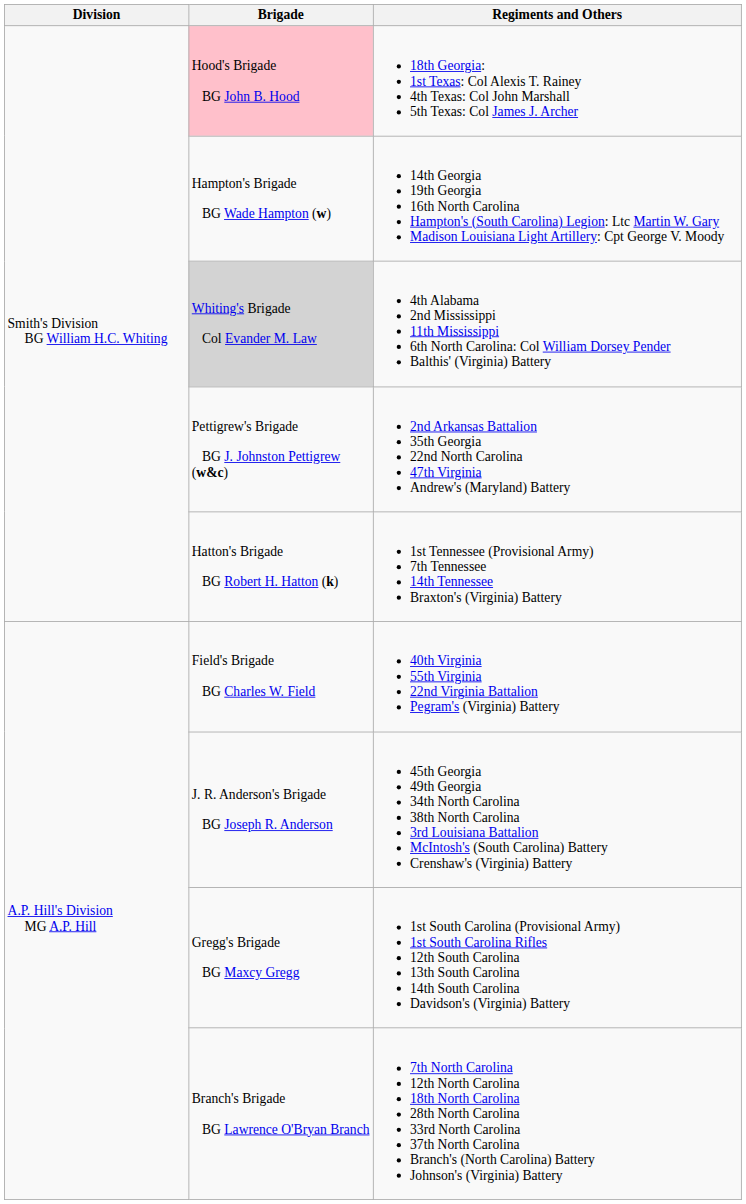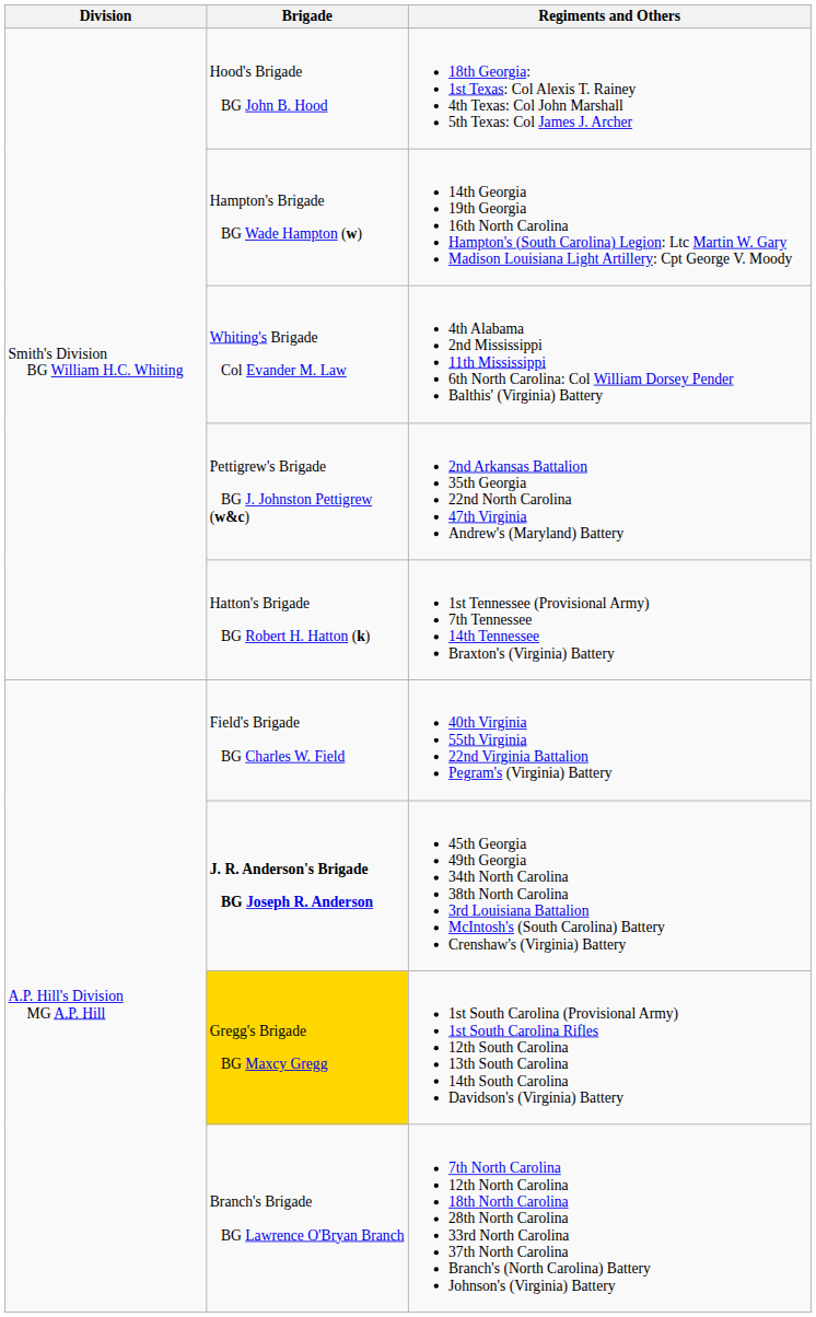Hood's Brigade BG John B. Hood | Brigade: pink background -> no background
Whiting's Brigade Col Evander M. Law | Brigade: lightgrey background -> no background
J. R. Anderson's Brigade BG Joseph R. Anderson | Brigade: normal -> bold
Gregg's Brigade BG Maxcy Gregg | Brigade: no background -> gold background
